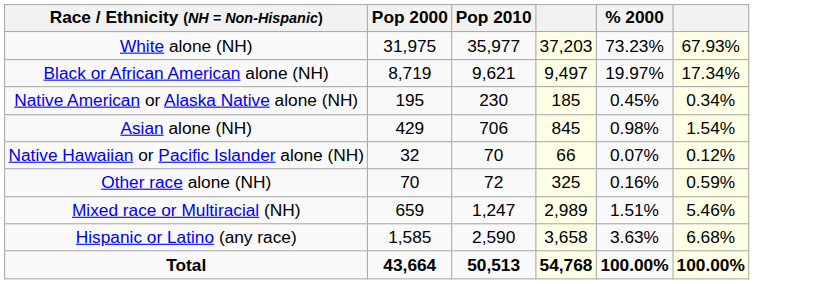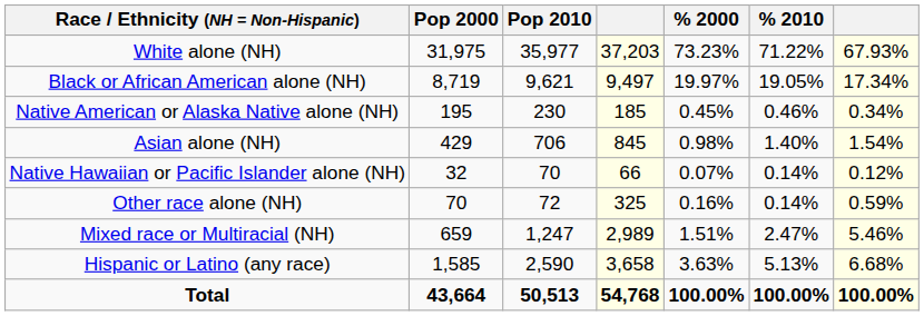+ column: % 2010 | 71.22% | 19.05% | 0.46% | 1.40% | 0.14% | 0.14% | 2.47% | 5.13% | 100.00%
